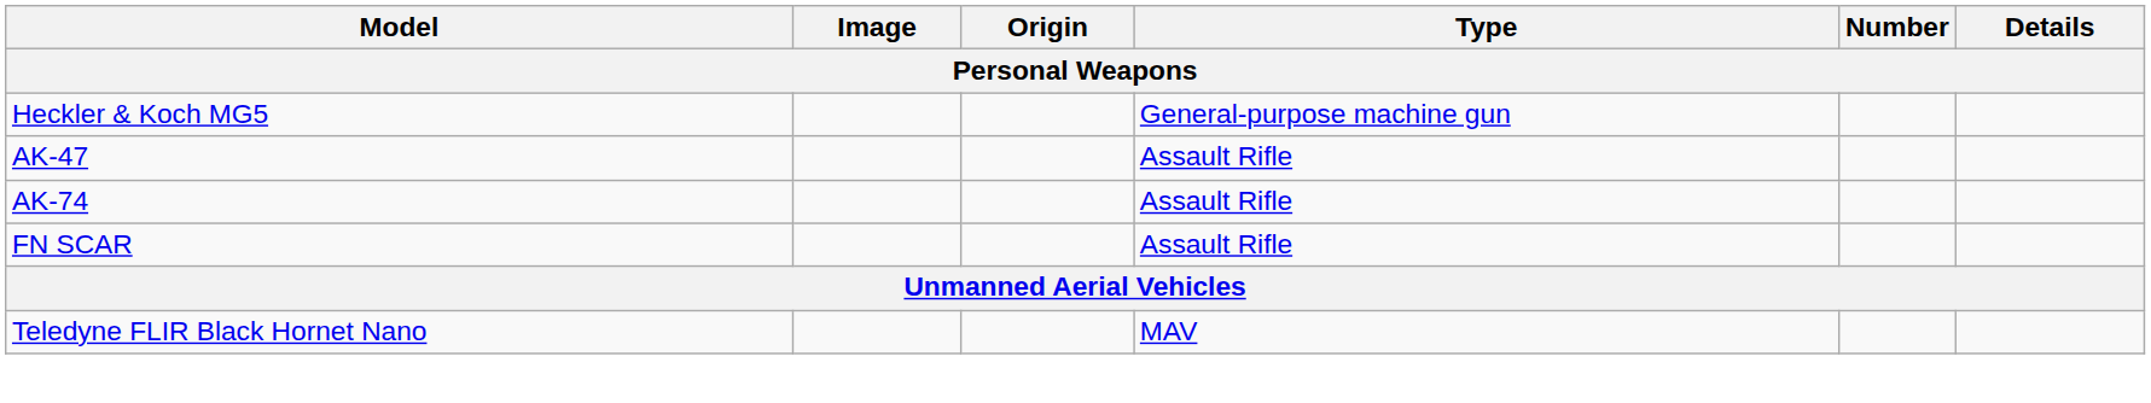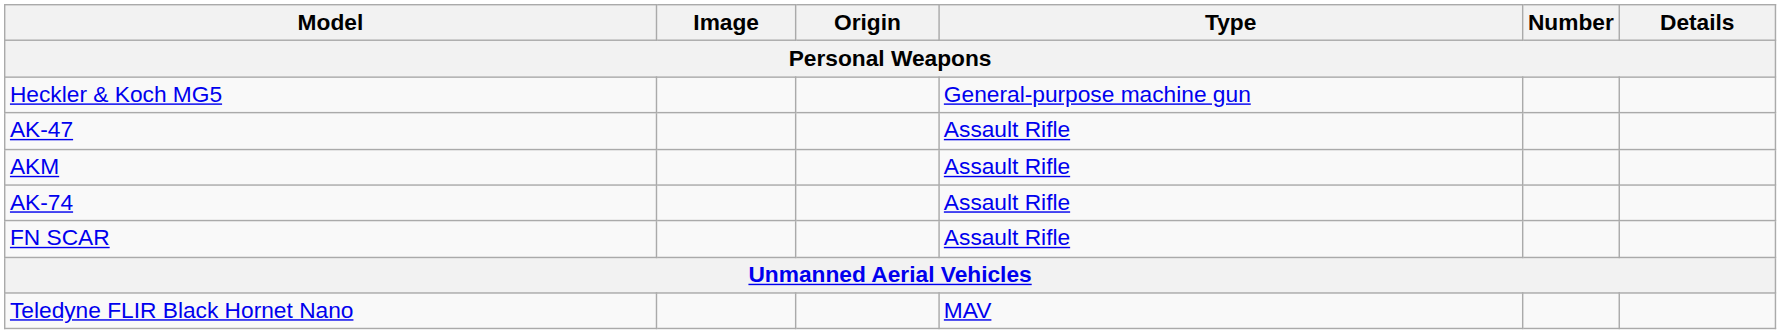+ row: AKM | Assault Rifle
